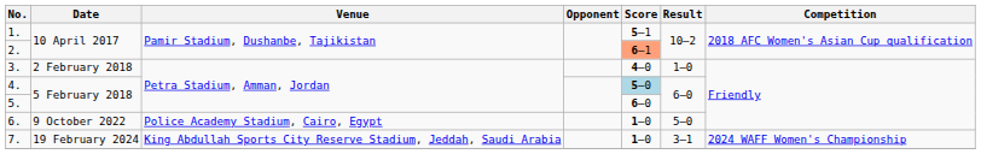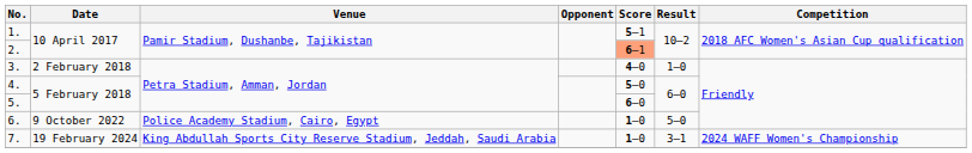4. | Score: lightblue background -> no background
